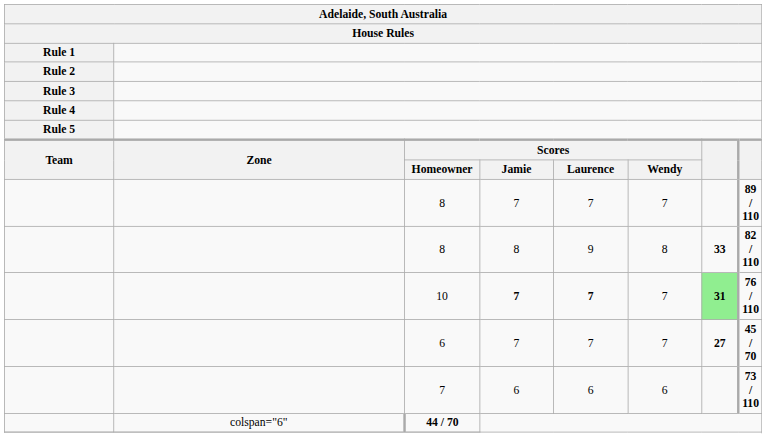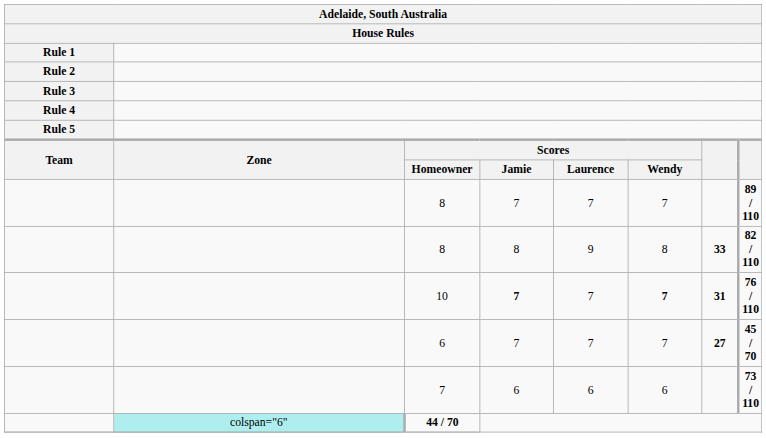10 | column 5: bold -> normal
10 | column 6: normal -> bold
10 | column 7: lightgreen background -> no background
44 / 70 | column 2: no background -> paleturquoise background
